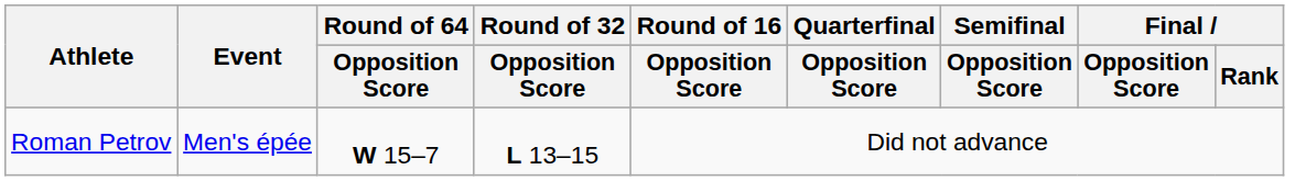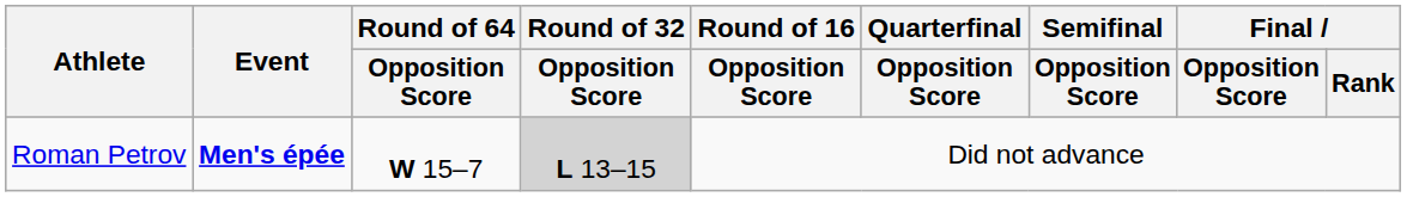Roman Petrov | Event: normal -> bold
Roman Petrov | Round of 32 / Opposition Score: no background -> lightgrey background
